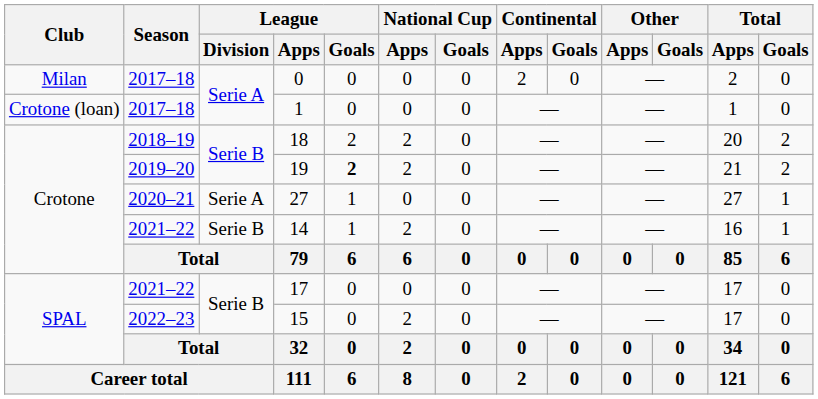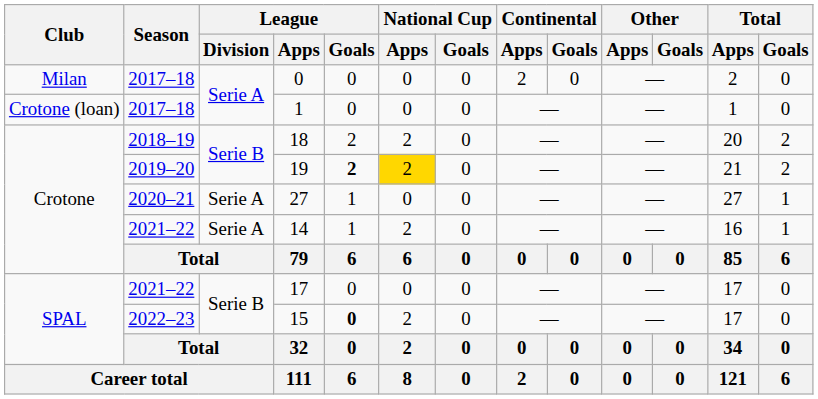19 | National Cup / Apps: no background -> gold background
14 | League / Division: Serie B -> Serie A
15 | League / Goals: normal -> bold
